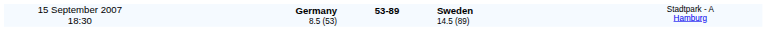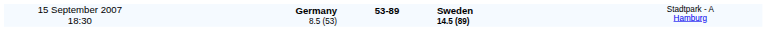8.5 (53) | column 4: normal -> bold
